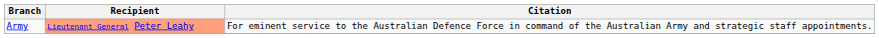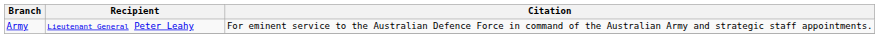Army / Lieutenant General Peter Leahy | Recipient: lightsalmon background -> no background
